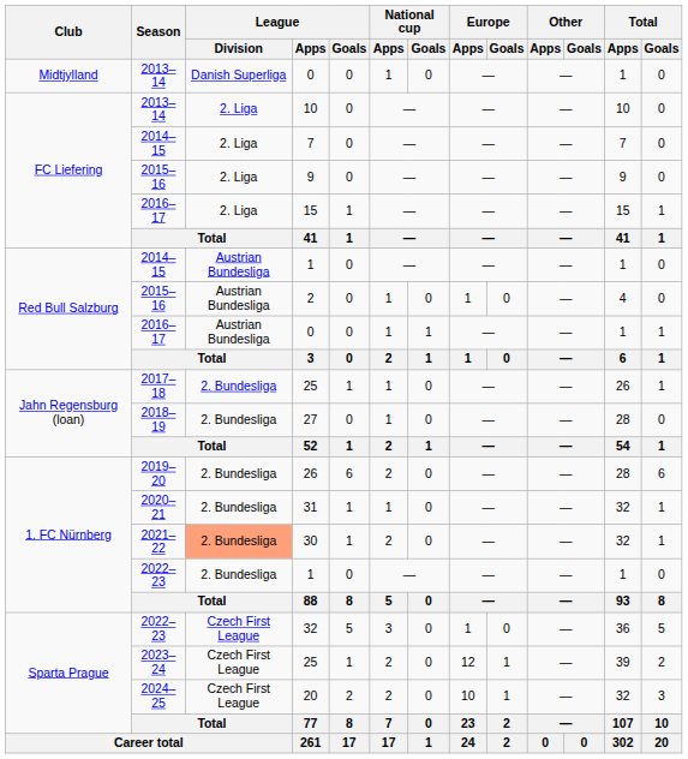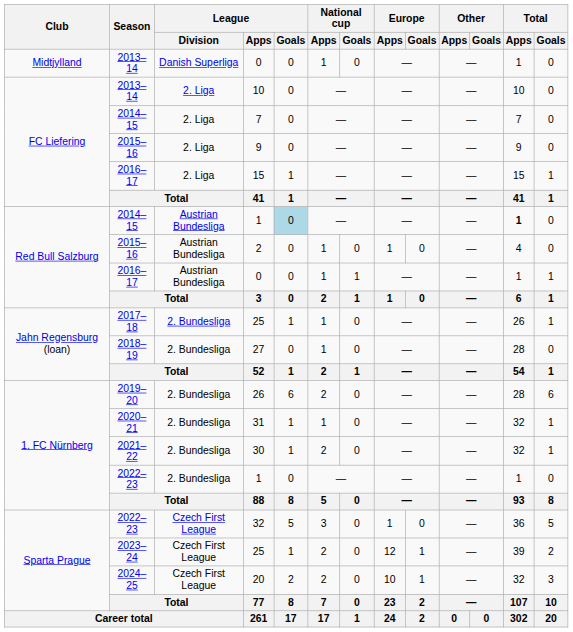2014–15 / 1 | League / Goals: no background -> lightblue background
2014–15 / 1 | Total / Apps: normal -> bold
30 | League / Division: lightsalmon background -> no background
